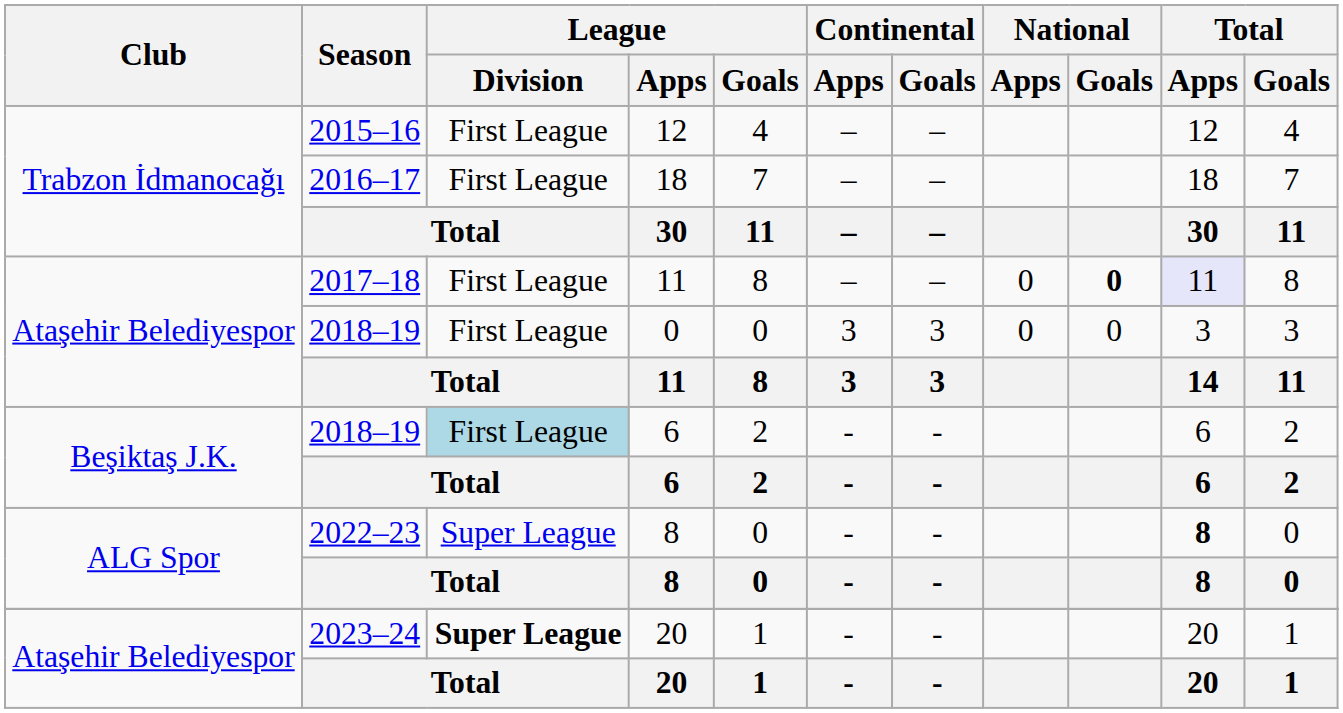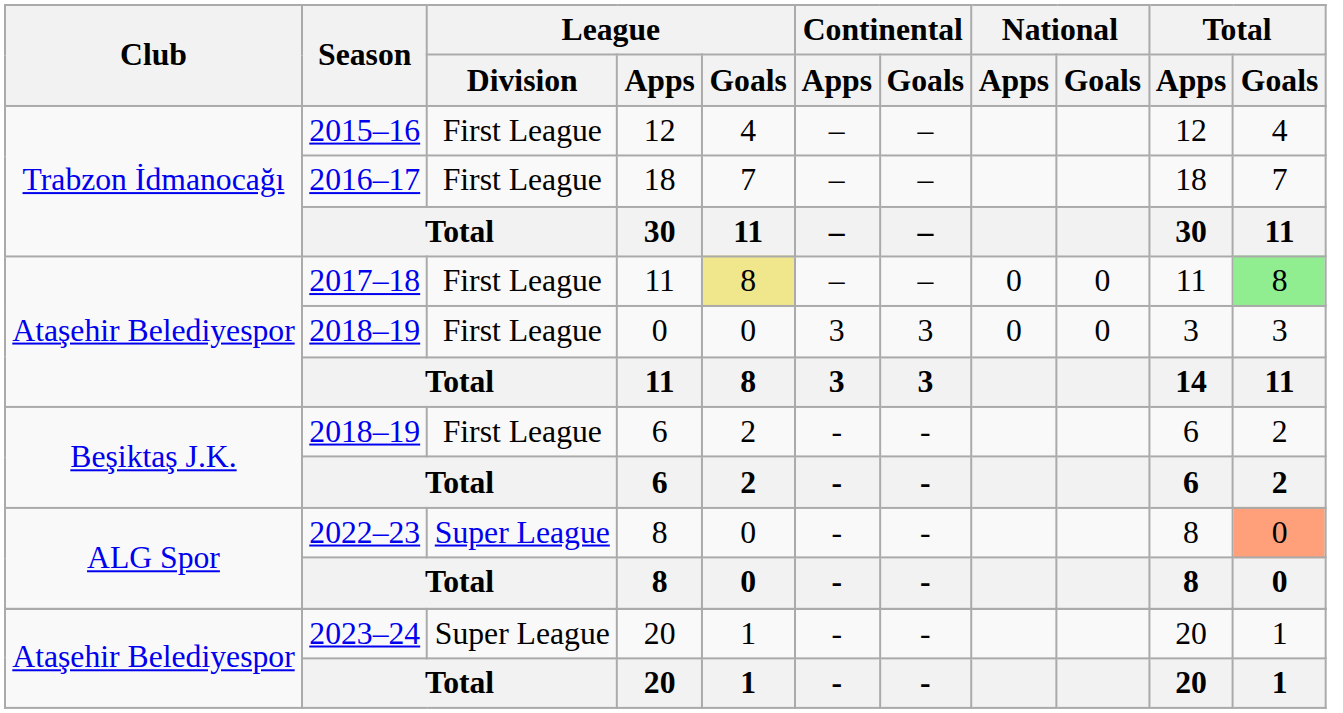2017–18 / 11 | League / Goals: no background -> khaki background
2017–18 / 11 | National / Goals: bold -> normal
2017–18 / 11 | Total / Apps: lavender background -> no background
2017–18 / 11 | Total / Goals: no background -> lightgreen background
2018–19 / 6 | League / Division: lightblue background -> no background
2022–23 / 8 | Total / Apps: bold -> normal
2022–23 / 8 | Total / Goals: no background -> lightsalmon background
2023–24 / 20 | League / Division: bold -> normal
